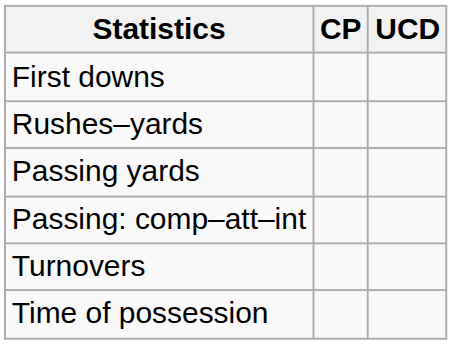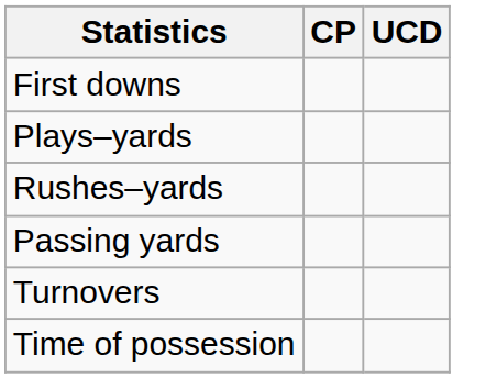+ row: Plays–yards
- row: Passing: comp–att–int
